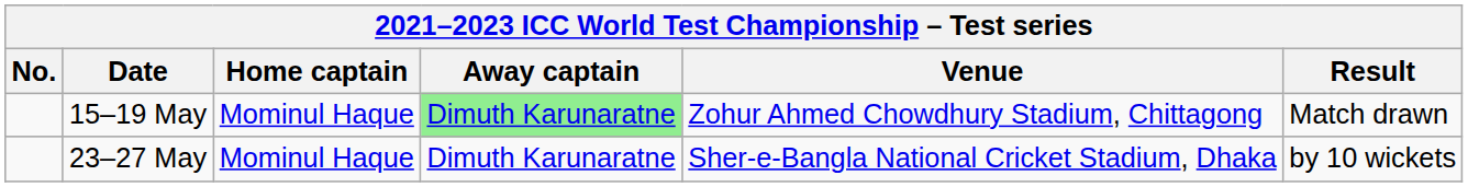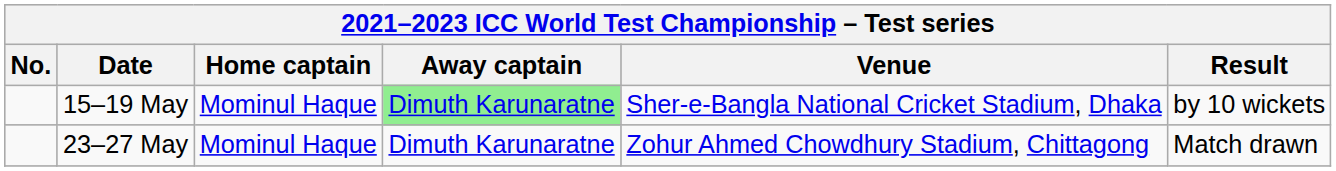15–19 May | Venue: Zohur Ahmed Chowdhury Stadium, Chittagong -> Sher-e-Bangla National Cricket Stadium, Dhaka
15–19 May | Result: Match drawn -> by 10 wickets
23–27 May | Venue: Sher-e-Bangla National Cricket Stadium, Dhaka -> Zohur Ahmed Chowdhury Stadium, Chittagong
23–27 May | Result: by 10 wickets -> Match drawn
